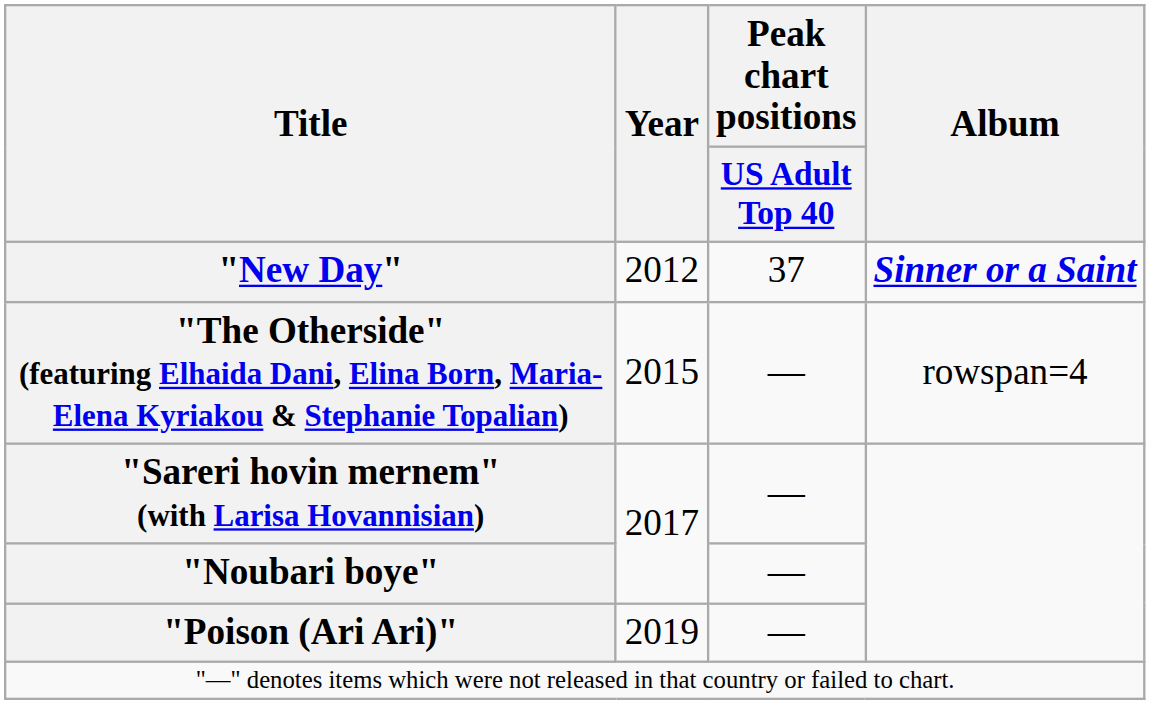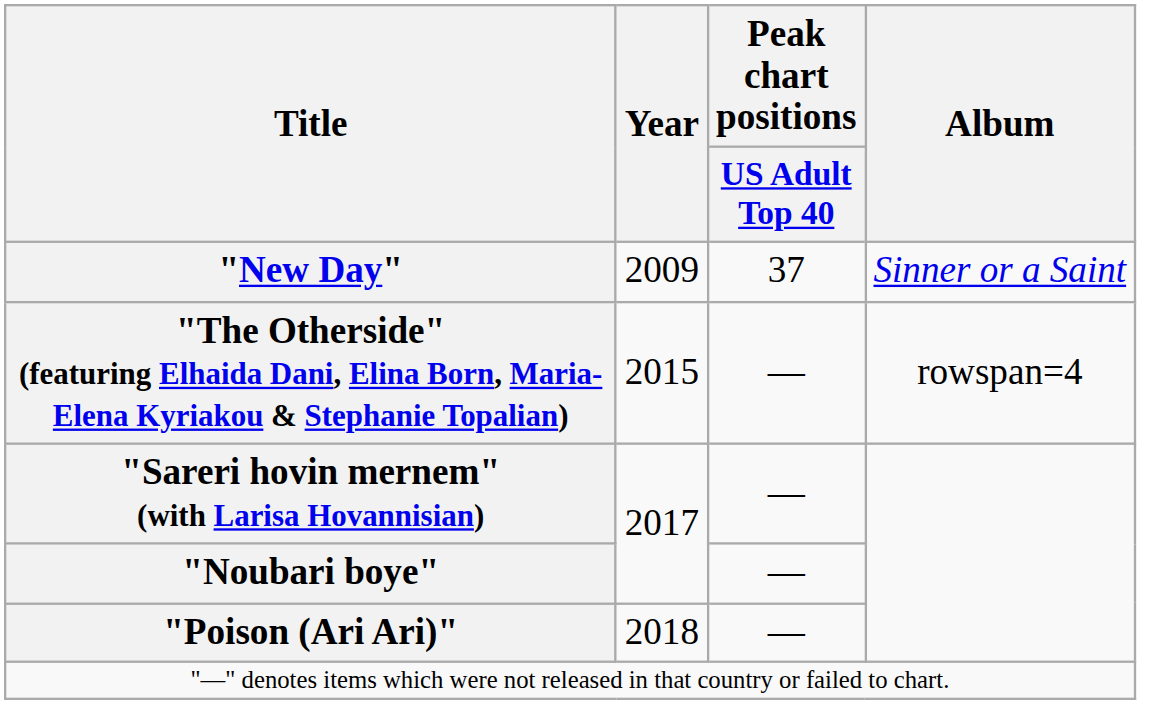"New Day" | Year: 2012 -> 2009
"New Day" | Album: bold -> normal
"Poison (Ari Ari)" | Year: 2019 -> 2018
